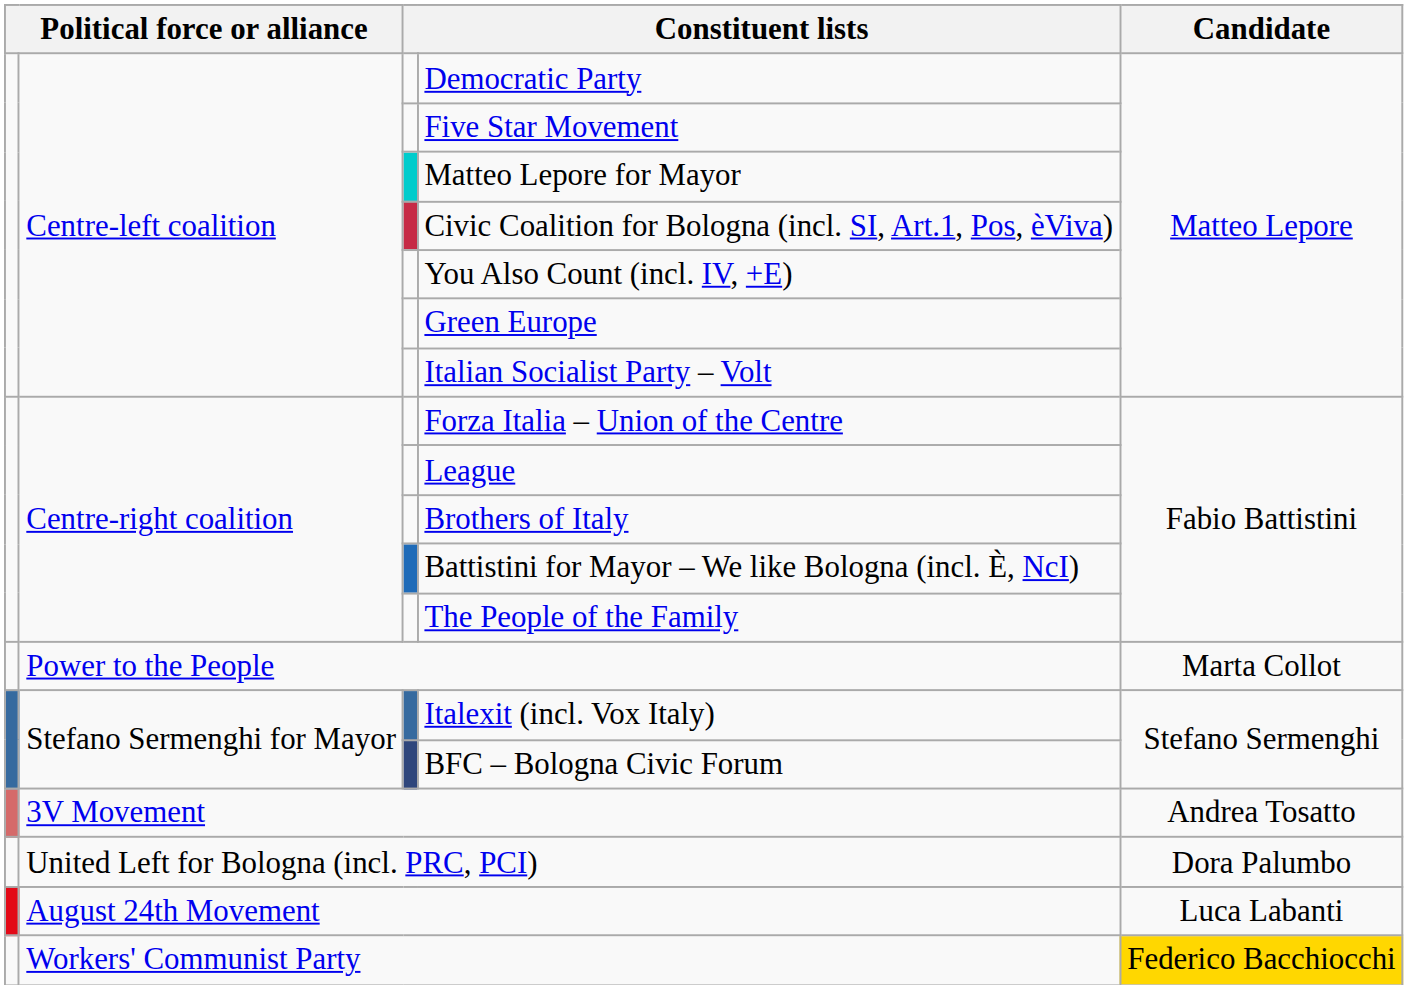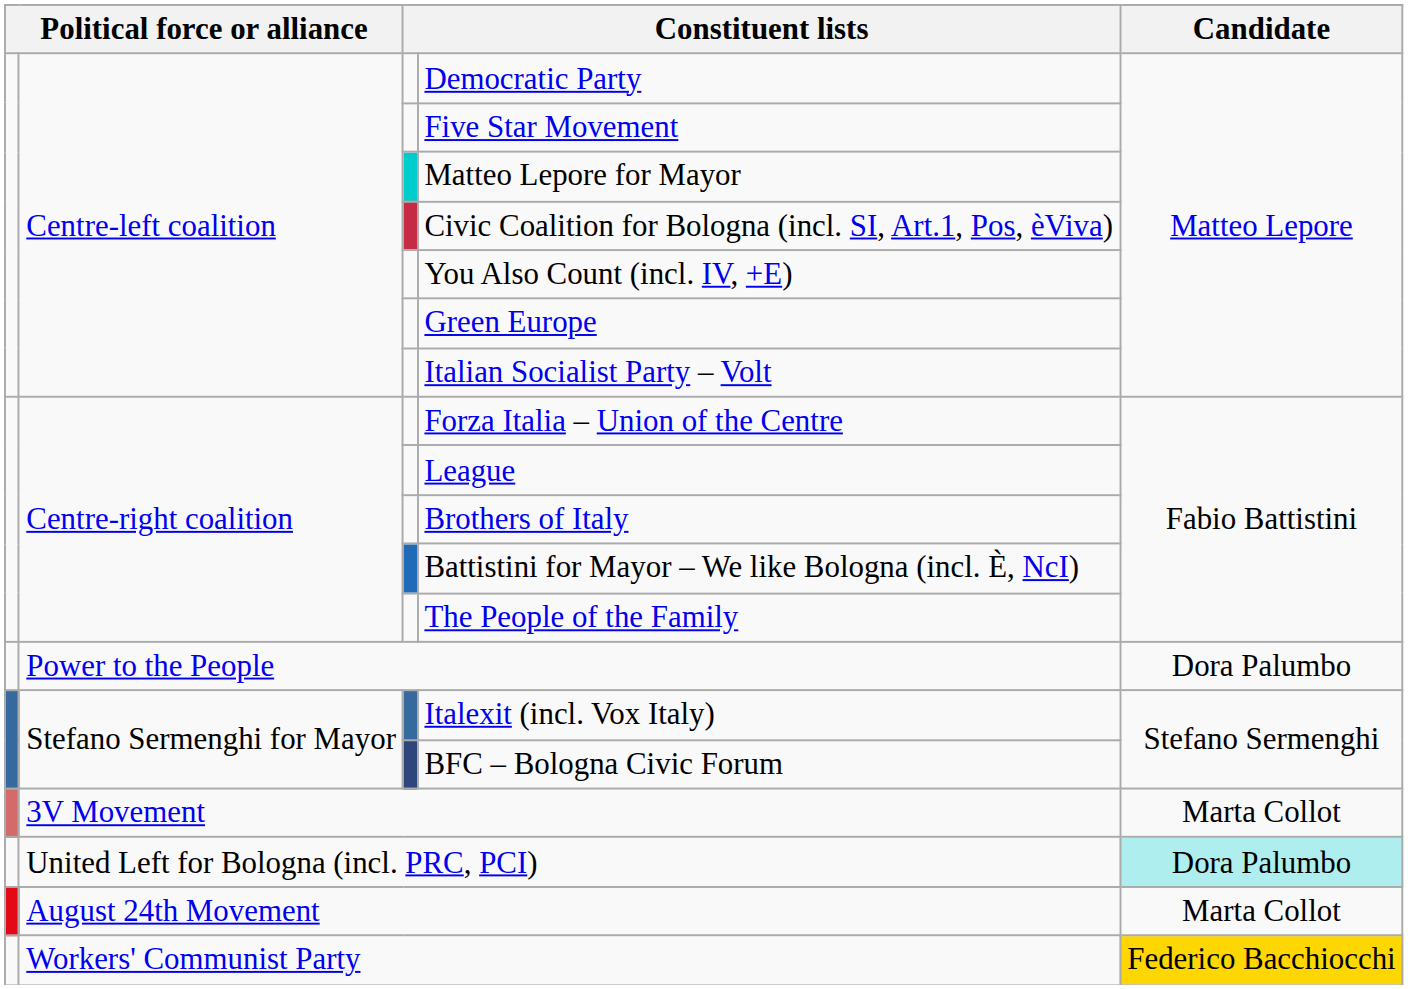Power to the People | Candidate: Marta Collot -> Dora Palumbo
3V Movement | Candidate: Andrea Tosatto -> Marta Collot
United Left for Bologna (incl. PRC, PCI) | Candidate: no background -> paleturquoise background
August 24th Movement | Candidate: Luca Labanti -> Marta Collot
